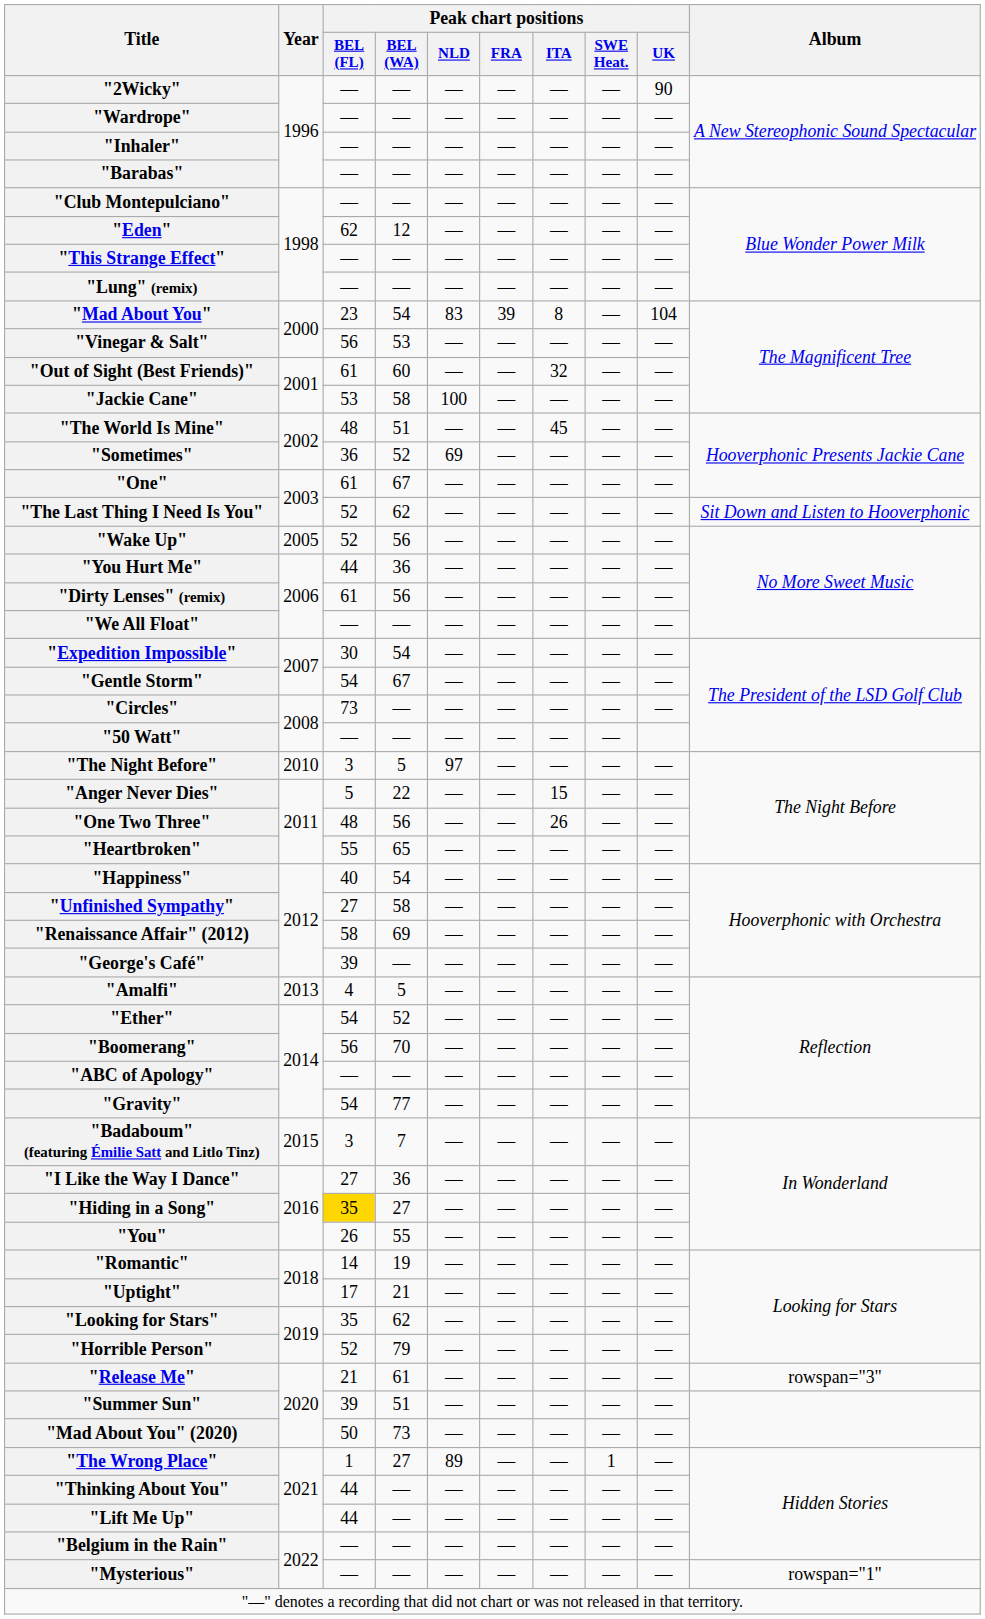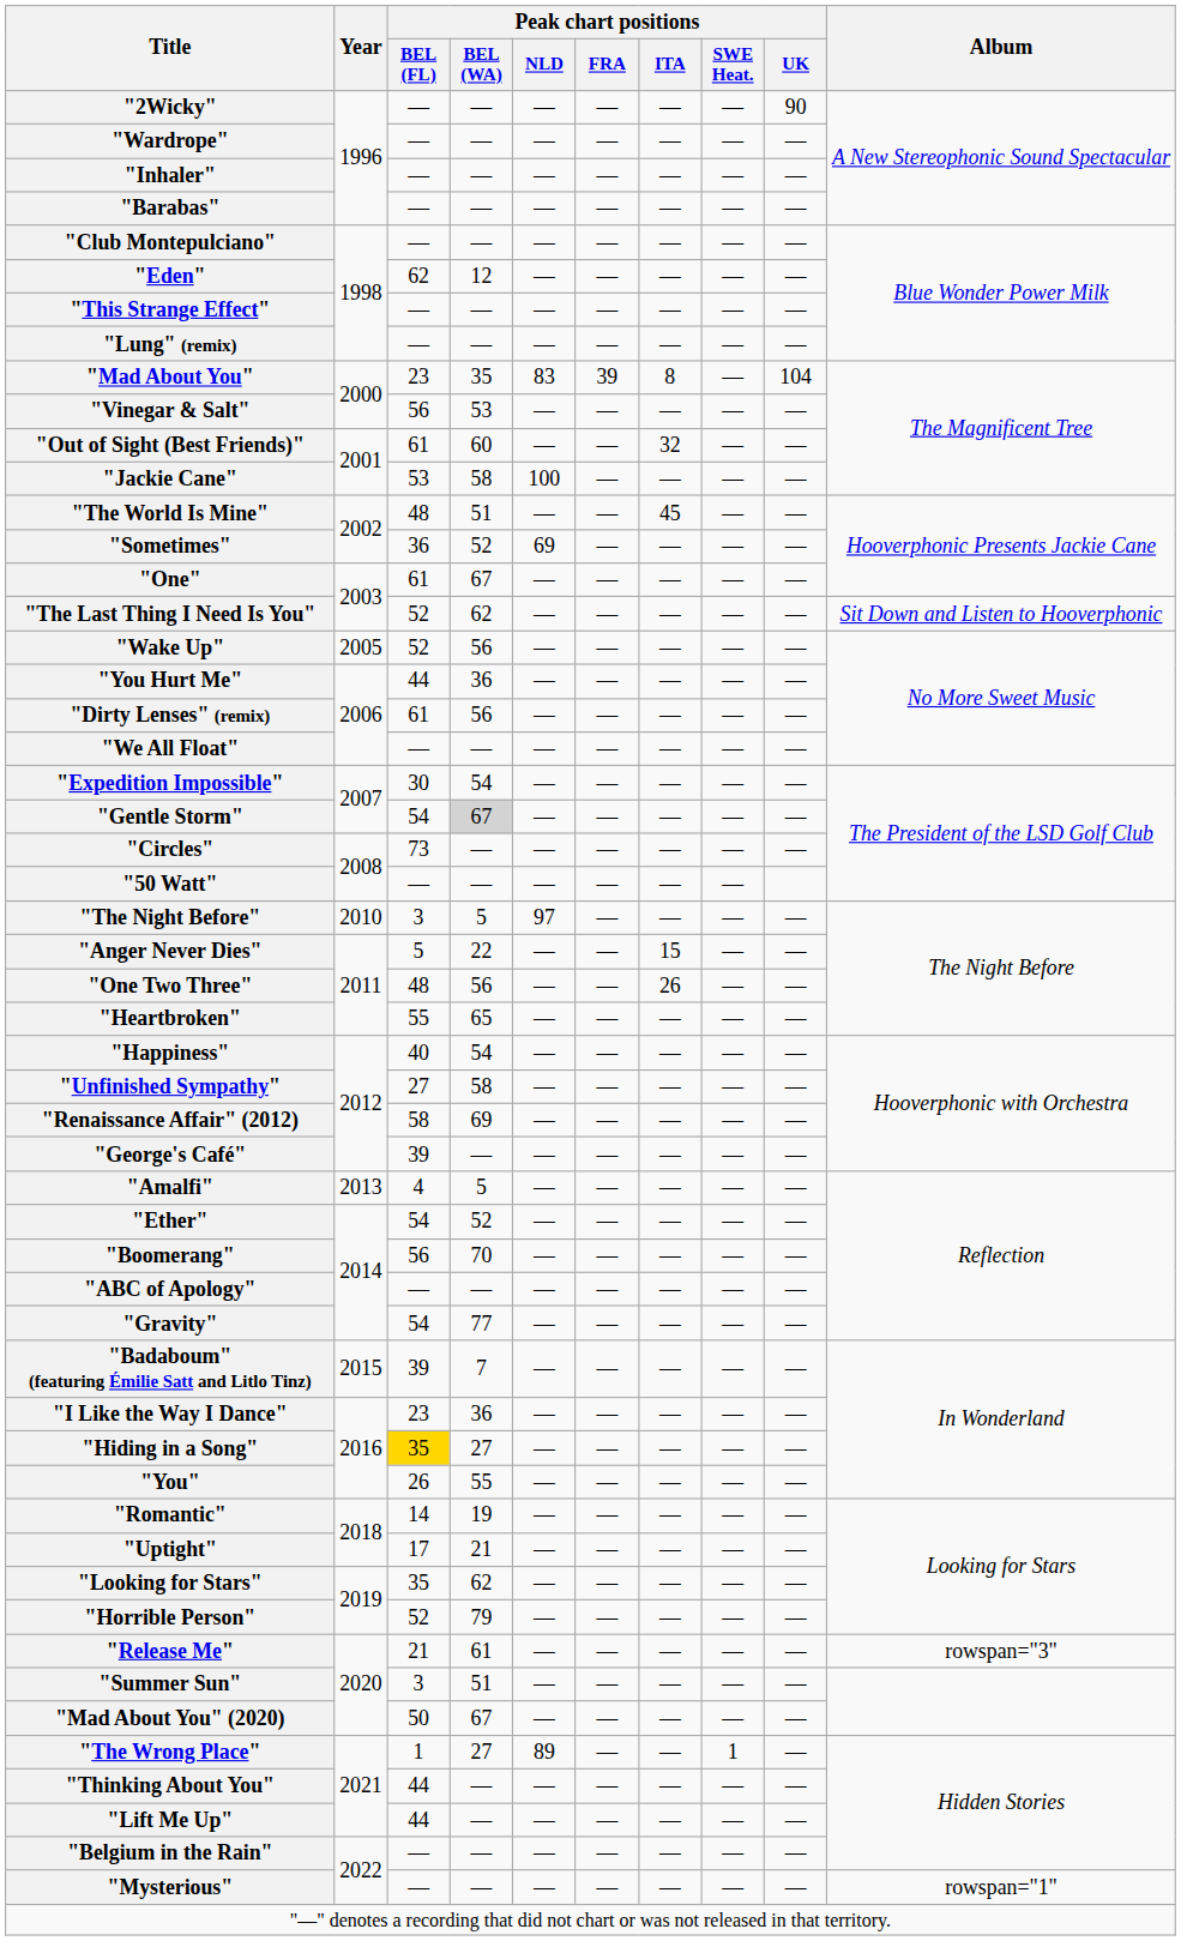"Mad About You" | Peak chart positions / BEL (WA): 54 -> 35
"Gentle Storm" | Peak chart positions / BEL (WA): no background -> lightgrey background
"Badaboum" (featuring Émilie Satt and Litlo Tinz) | Peak chart positions / BEL (FL): 3 -> 39
"I Like the Way I Dance" | Peak chart positions / BEL (FL): 27 -> 23
"Summer Sun" | Peak chart positions / BEL (FL): 39 -> 3
"Mad About You" (2020) | Peak chart positions / BEL (WA): 73 -> 67
